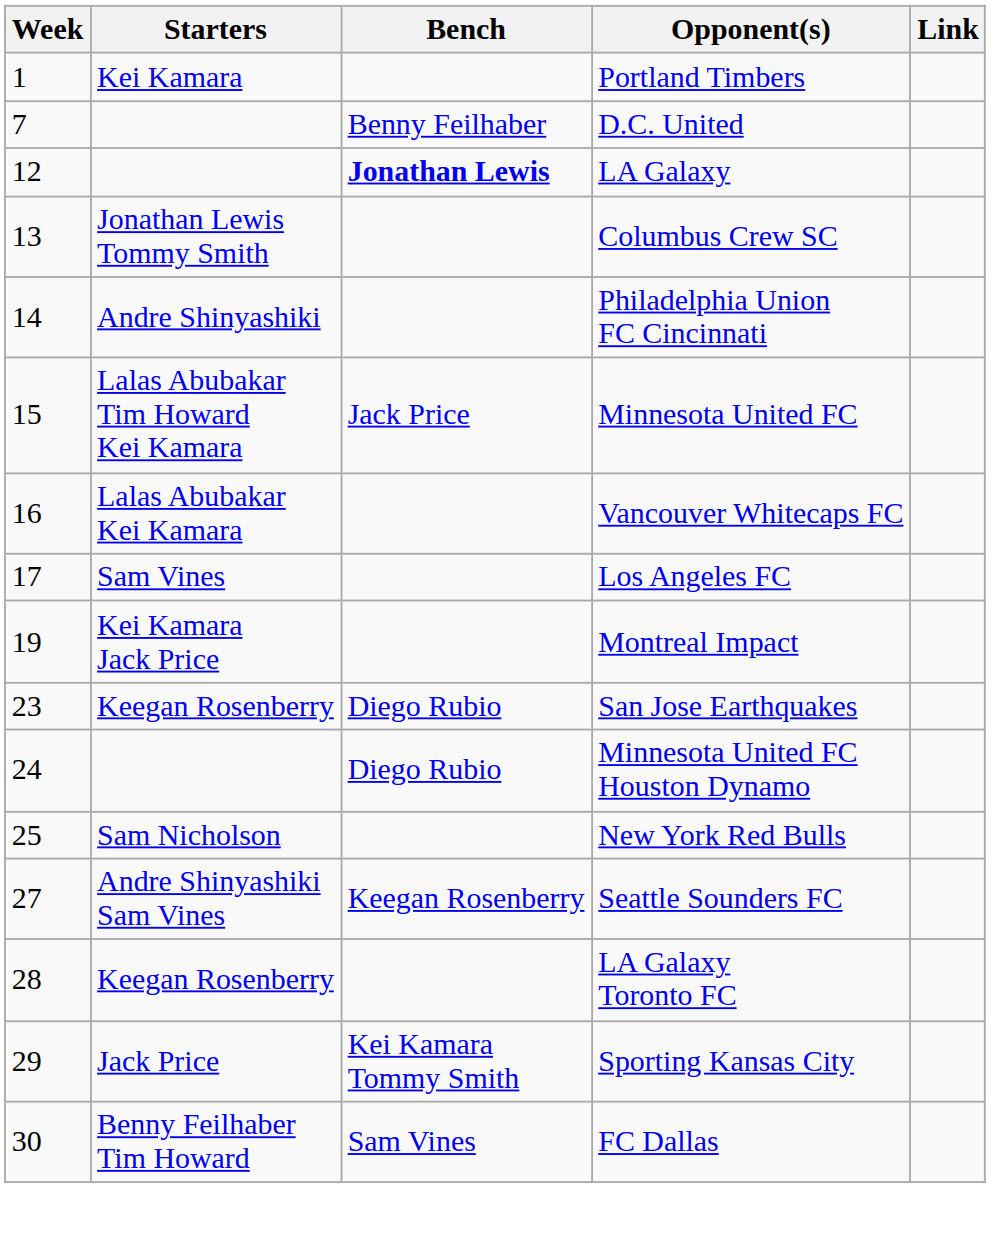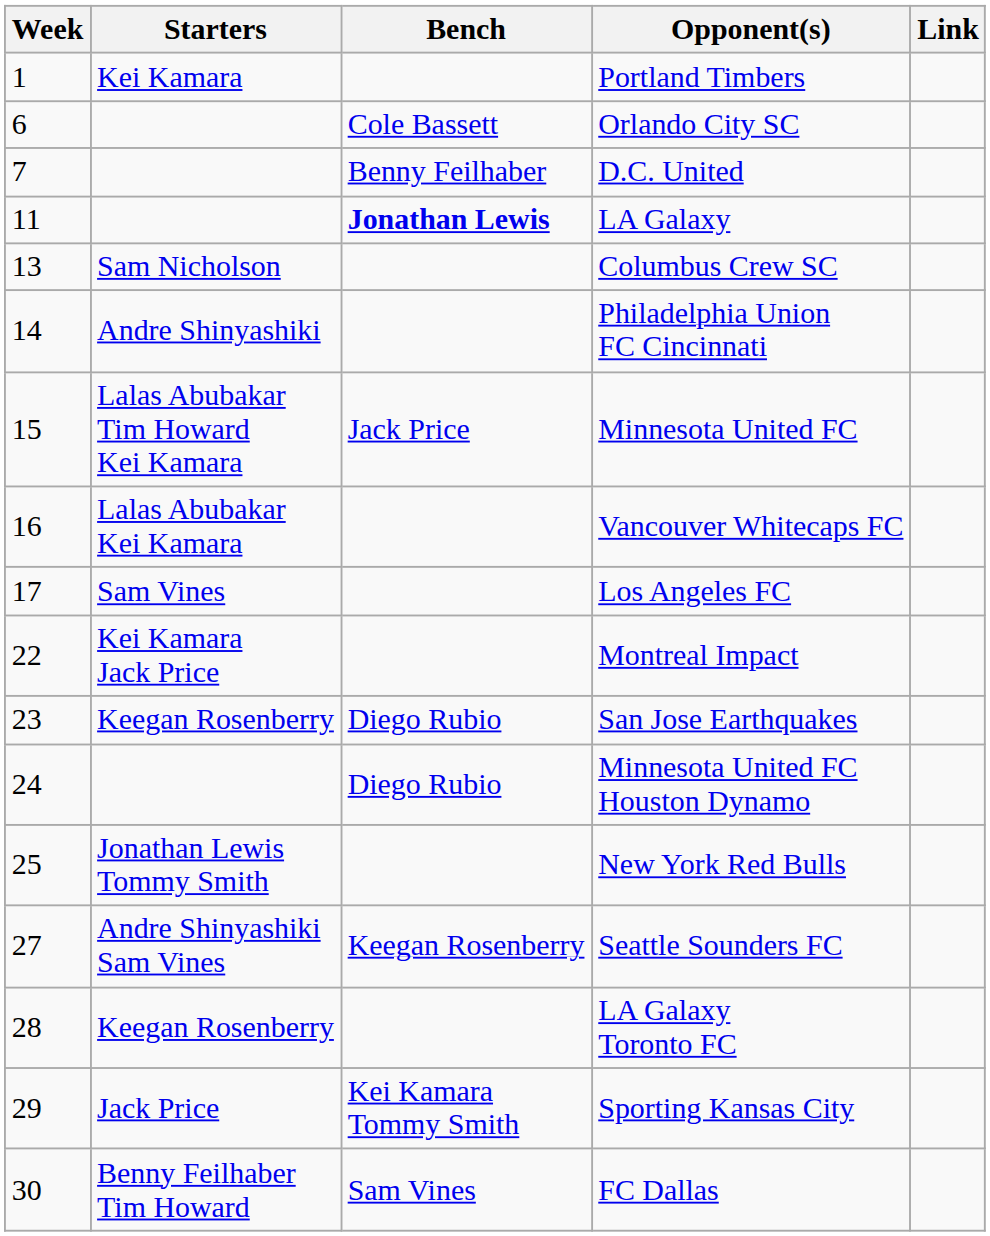+ row: 6 | Cole Bassett | Orlando City SC
LA Galaxy | Week: 12 -> 11
Columbus Crew SC | Starters: Jonathan Lewis Tommy Smith -> Sam Nicholson
Montreal Impact | Week: 19 -> 22
New York Red Bulls | Starters: Sam Nicholson -> Jonathan Lewis Tommy Smith
